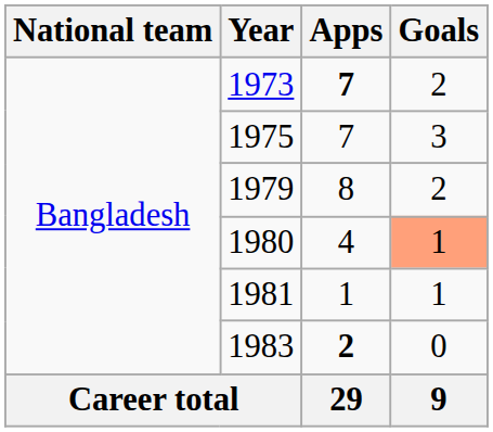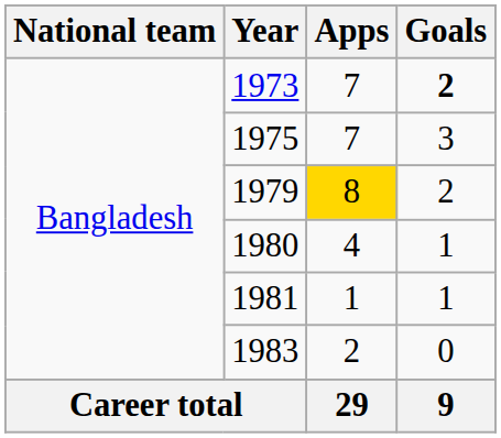1973 | Apps: bold -> normal
1973 | Goals: normal -> bold
1979 | Apps: no background -> gold background
1980 | Goals: lightsalmon background -> no background
1983 | Apps: bold -> normal
